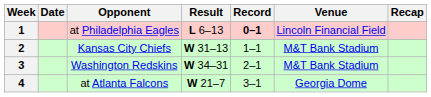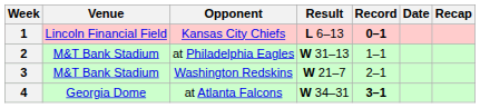columns swapped: Date <-> Venue
1 | Opponent: at Philadelphia Eagles -> Kansas City Chiefs
2 | Opponent: Kansas City Chiefs -> at Philadelphia Eagles
3 | Result: W 34–31 -> W 21–7
4 | Result: W 21–7 -> W 34–31
4 | Record: normal -> bold
